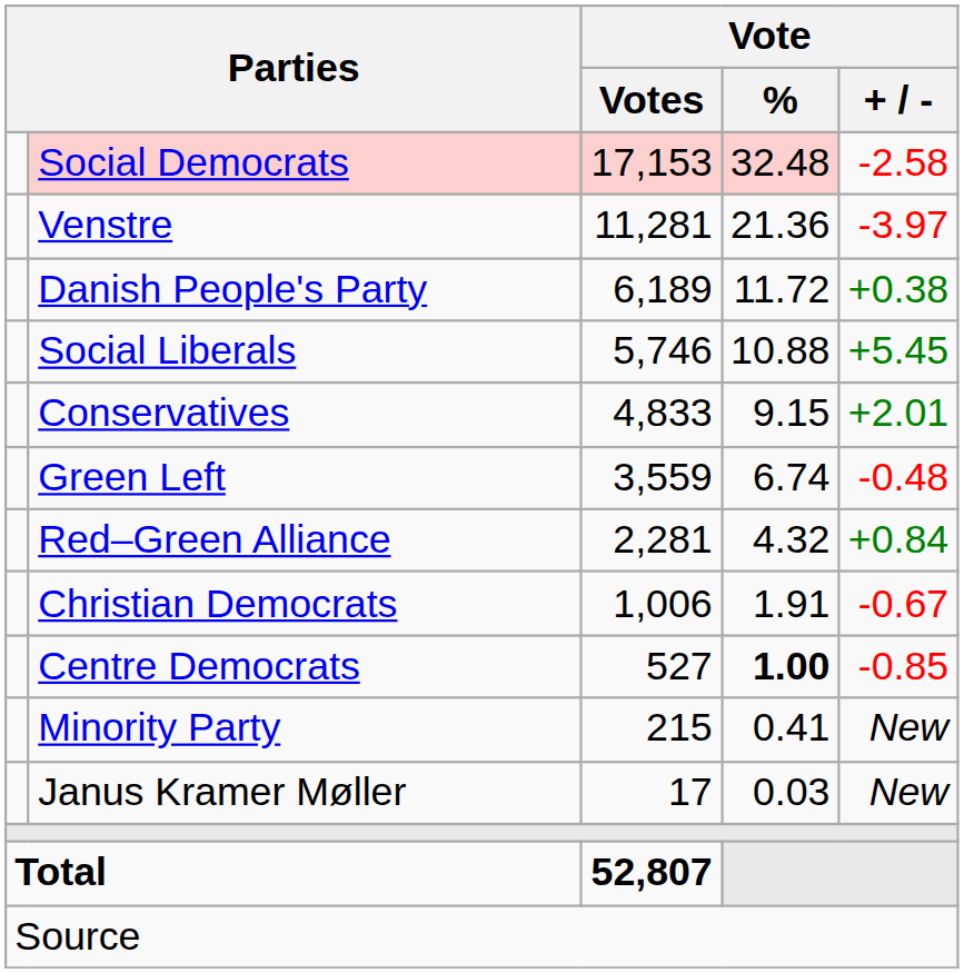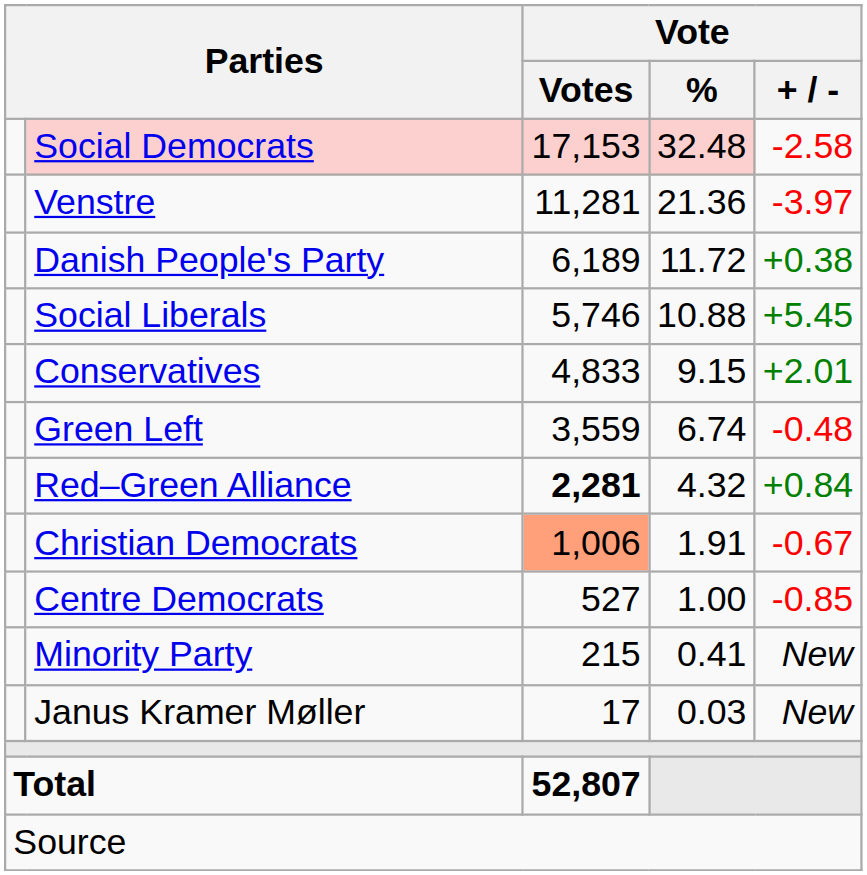Red–Green Alliance | Vote / Votes: normal -> bold
Christian Democrats | Vote / Votes: no background -> lightsalmon background
Centre Democrats | Vote / %: bold -> normal
